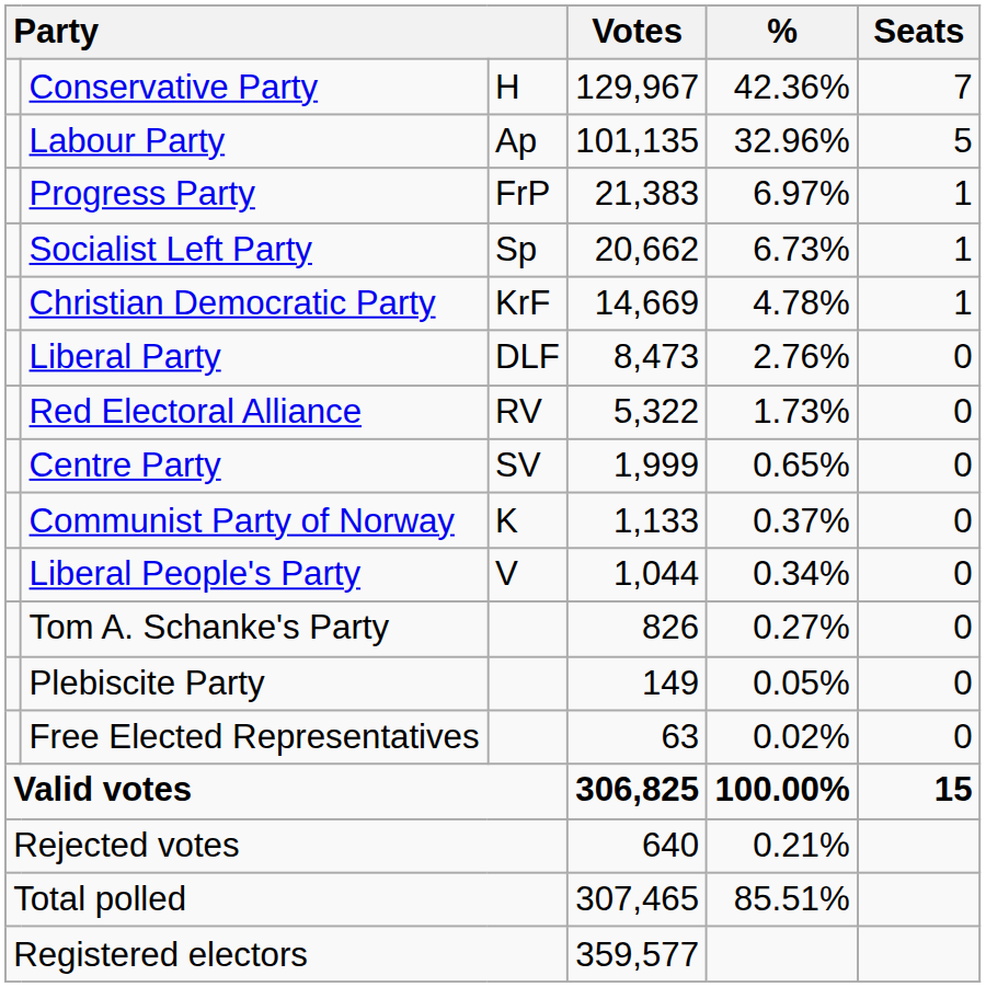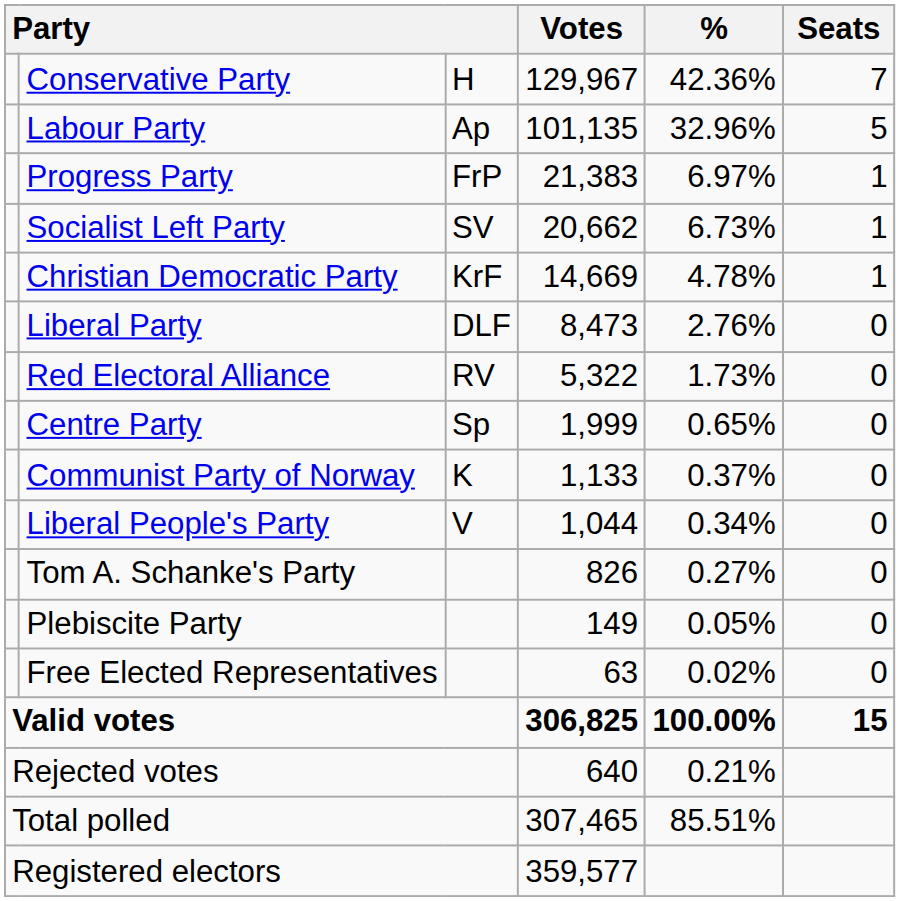Socialist Left Party | column 3: Sp -> SV
Centre Party | column 3: SV -> Sp
